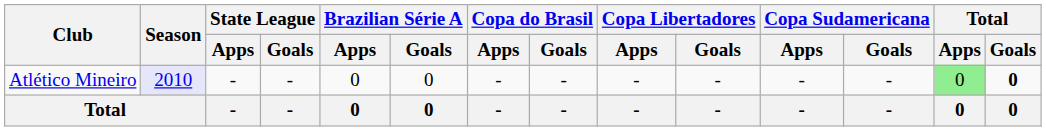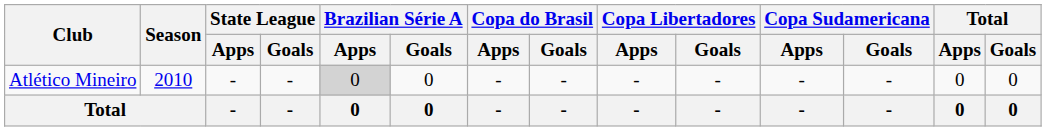Atlético Mineiro | Season: lavender background -> no background
Atlético Mineiro | Brazilian Série A / Apps: no background -> lightgrey background
Atlético Mineiro | Total / Apps: lightgreen background -> no background
Atlético Mineiro | Total / Goals: bold -> normal
